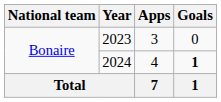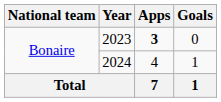2023 | Apps: normal -> bold
2024 | Goals: bold -> normal
